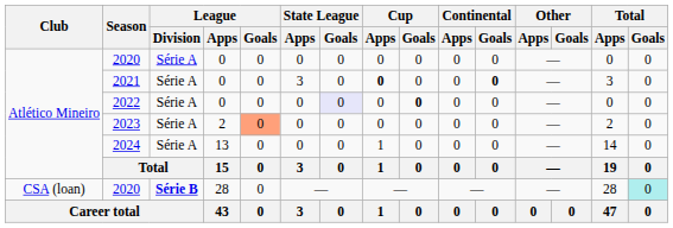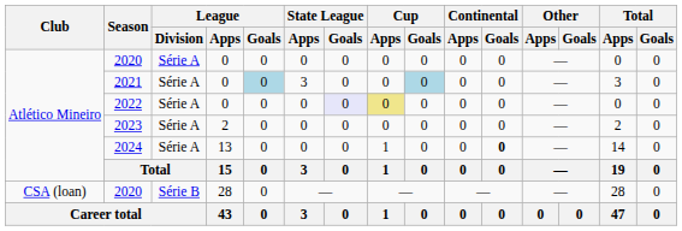2021 | League / Goals: no background -> lightblue background
2021 | Cup / Apps: bold -> normal
2021 | Cup / Goals: no background -> lightblue background
2021 | Continental / Goals: bold -> normal
2022 | Cup / Apps: no background -> khaki background
2022 | Cup / Goals: bold -> normal
2023 | League / Goals: lightsalmon background -> no background
2024 | Continental / Goals: normal -> bold
2020 / 28 | League / Division: bold -> normal
2020 / 28 | Total / Goals: paleturquoise background -> no background
